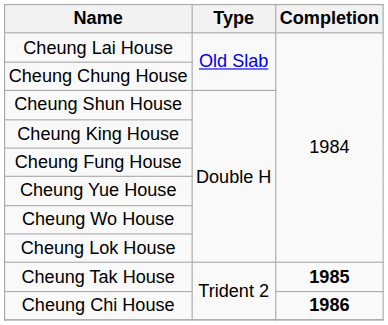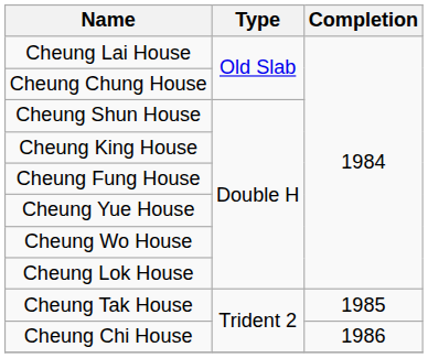Cheung Tak House | Completion: bold -> normal
Cheung Chi House | Completion: bold -> normal
